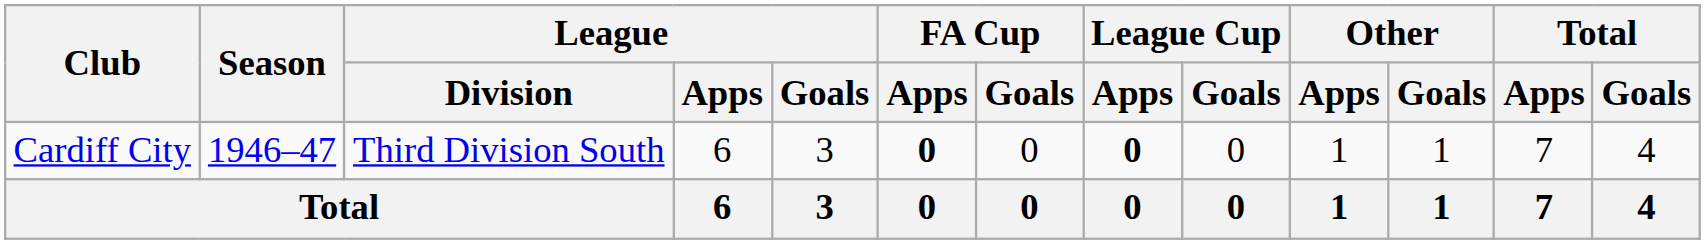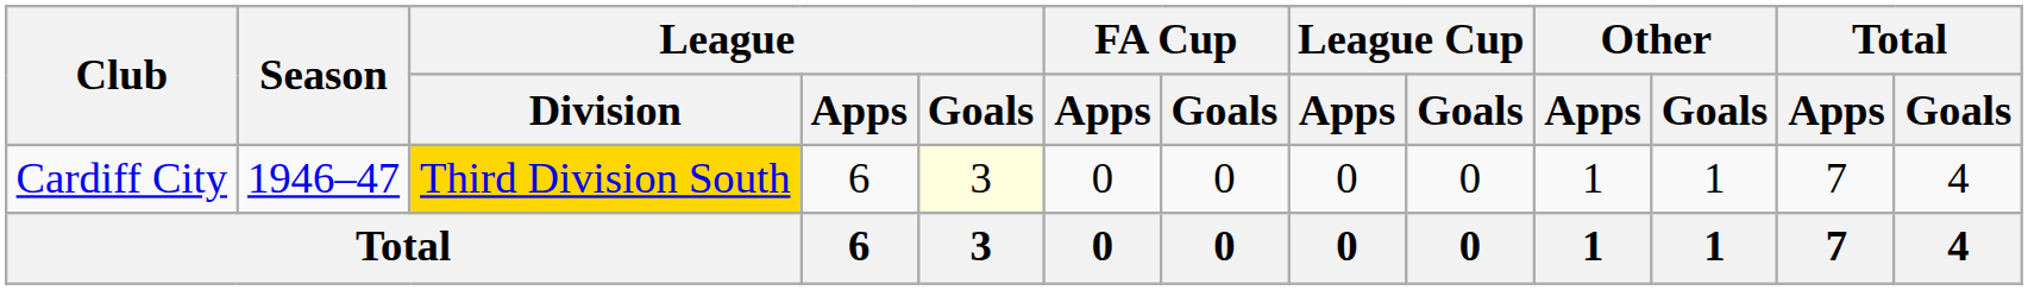Cardiff City | League / Division: no background -> gold background
Cardiff City | League / Goals: no background -> lightyellow background
Cardiff City | FA Cup / Apps: bold -> normal
Cardiff City | League Cup / Apps: bold -> normal
